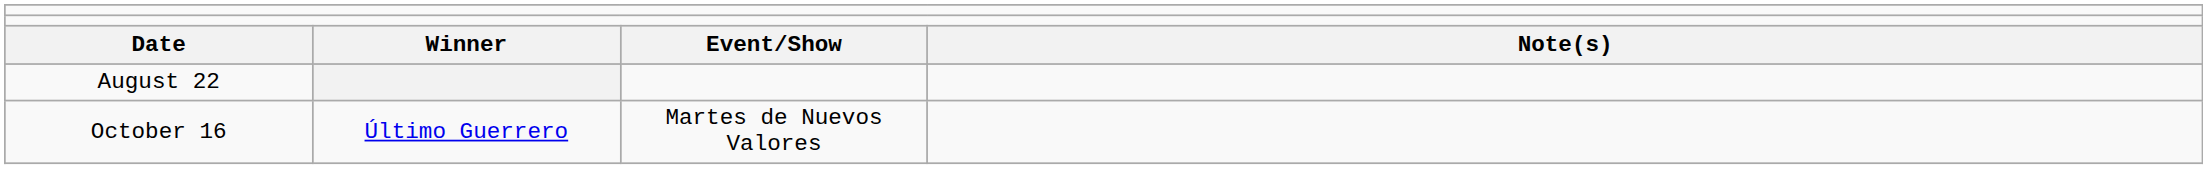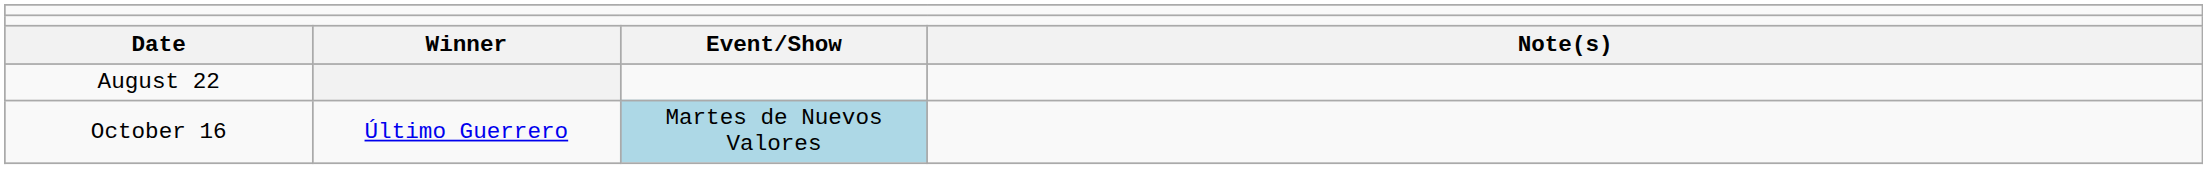October 16 | column 3: no background -> lightblue background
